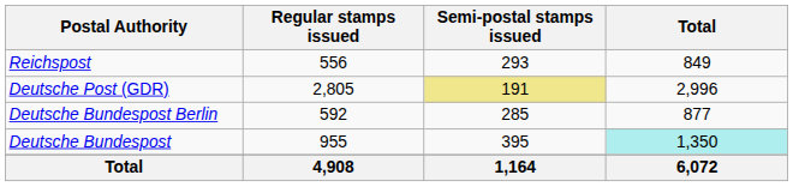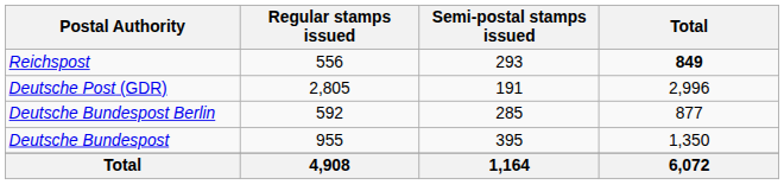Reichspost | Total: normal -> bold
Deutsche Post (GDR) | Semi-postal stamps issued: khaki background -> no background
Deutsche Bundespost | Total: paleturquoise background -> no background
